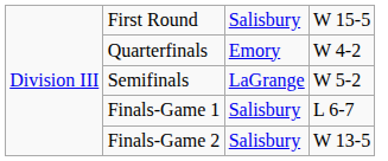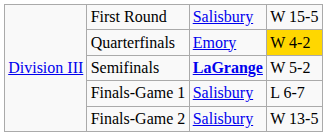Quarterfinals | column 4: no background -> gold background
Semifinals | column 3: normal -> bold
